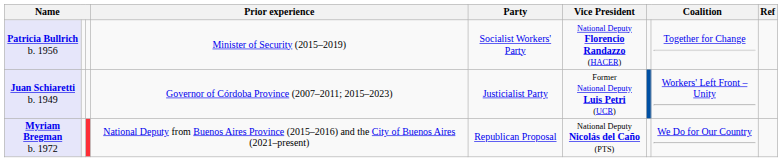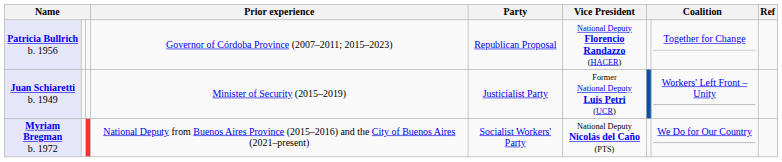Patricia Bullrich b. 1956 | Prior experience: Minister of Security (2015–2019) -> Governor of Córdoba Province (2007–2011; 2015–2023)
Patricia Bullrich b. 1956 | Party: Socialist Workers' Party -> Republican Proposal
Juan Schiaretti b. 1949 | Prior experience: Governor of Córdoba Province (2007–2011; 2015–2023) -> Minister of Security (2015–2019)
Myriam Bregman b. 1972 | Party: Republican Proposal -> Socialist Workers' Party
